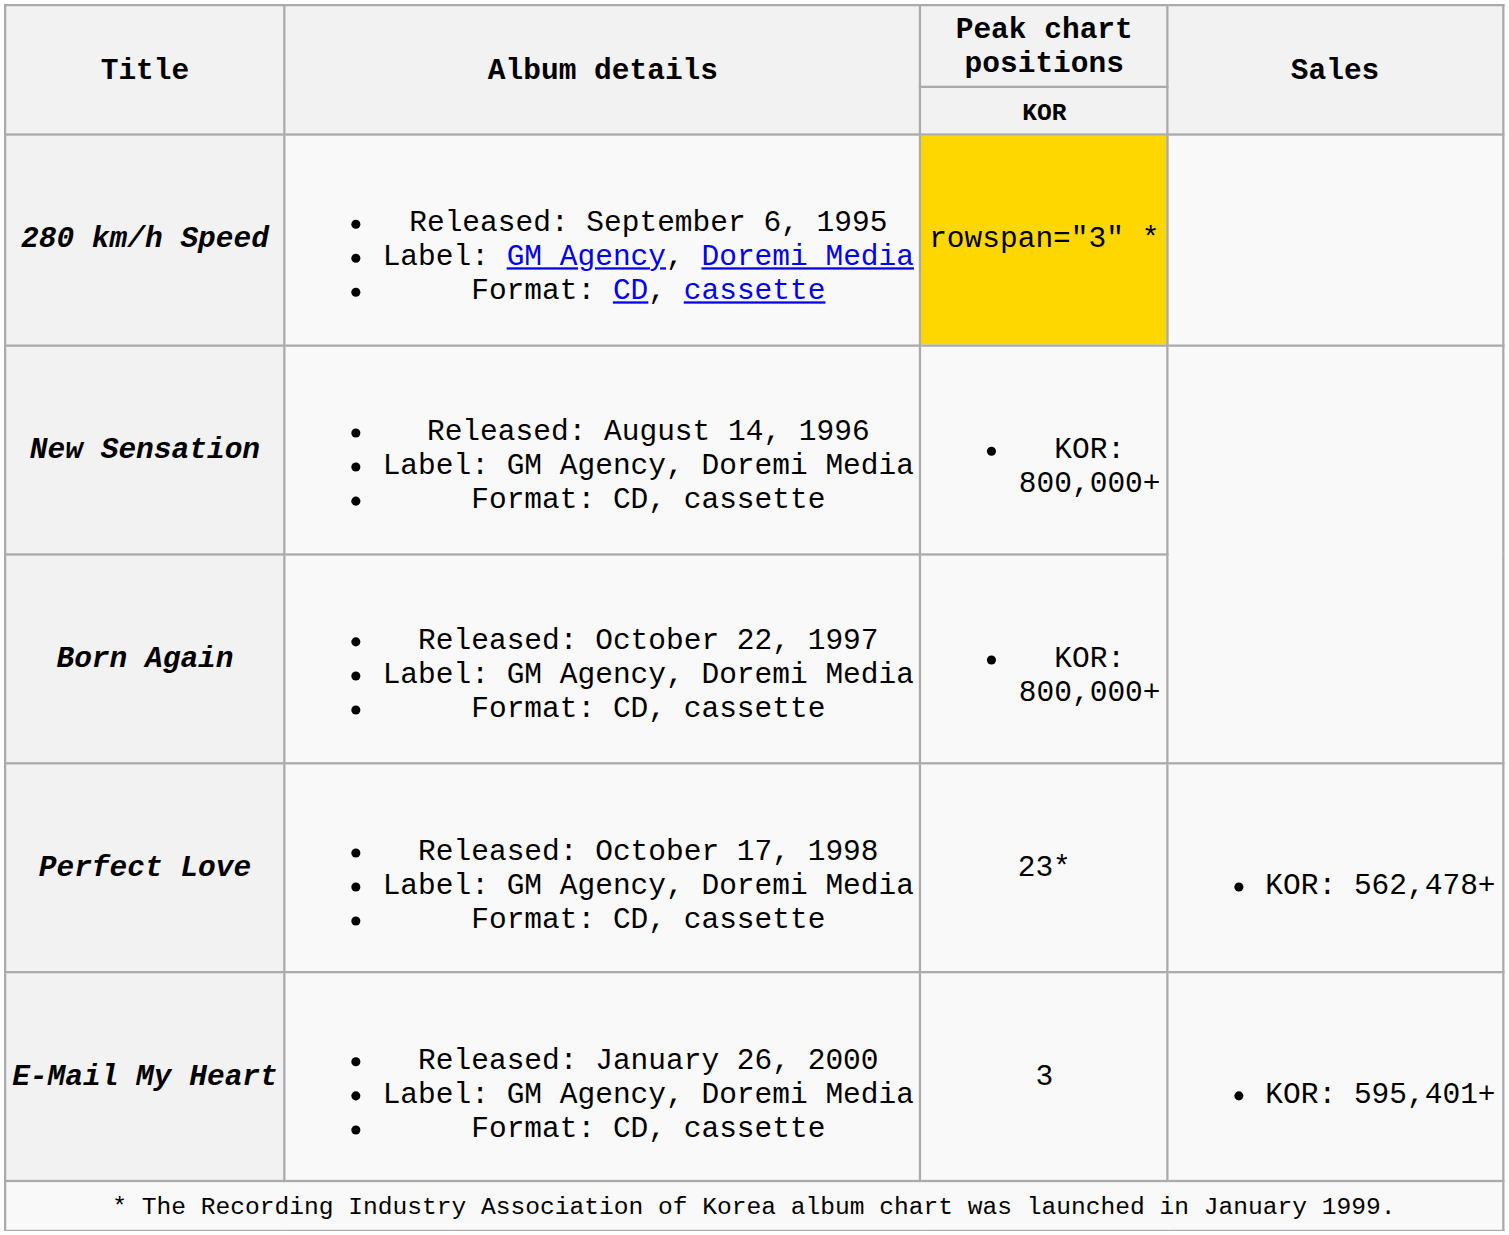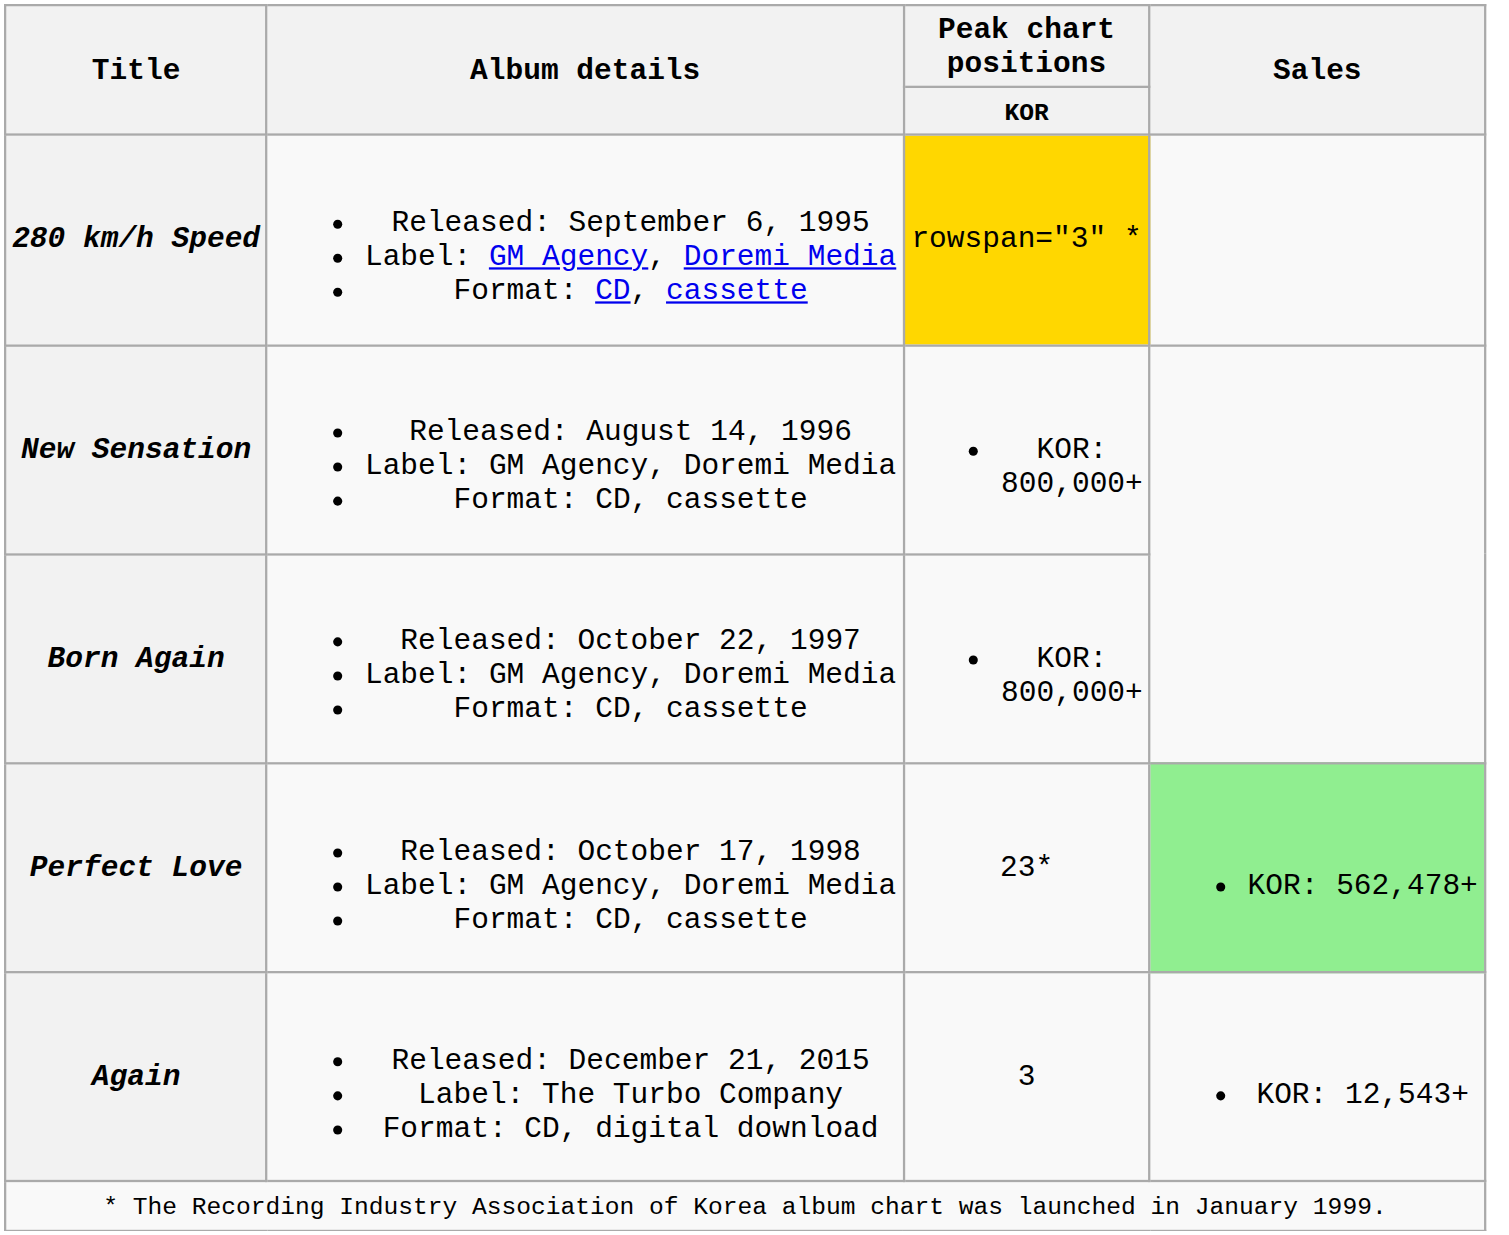Perfect Love | Sales: no background -> lightgreen background
- row: E-Mail My Heart | Released: January 26, 2000 Label: GM Agency, Doremi Media Format: CD, cassette | 3 | KOR: 595,401+
+ row: Again | Released: December 21, 2015 Label: The Turbo Company Format: CD, digital download | 3 | KOR: 12,543+
